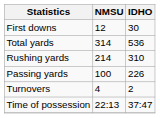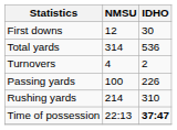rows swapped: Rushing yards <-> Turnovers
Time of possession | IDHO: normal -> bold
